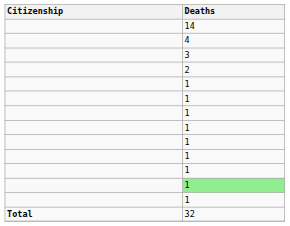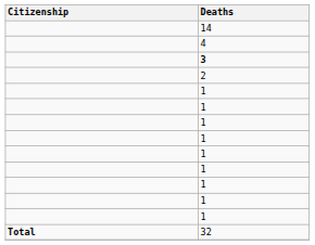row 4 | Deaths: normal -> bold
row 13 | Deaths: lightgreen background -> no background
